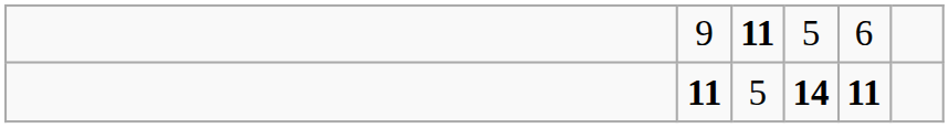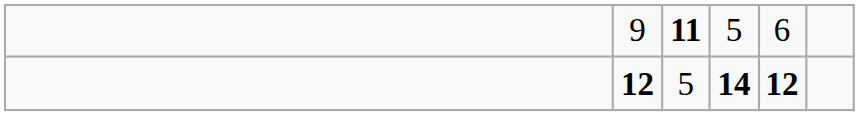row 2 | column 2: 11 -> 12
row 2 | column 5: 11 -> 12
